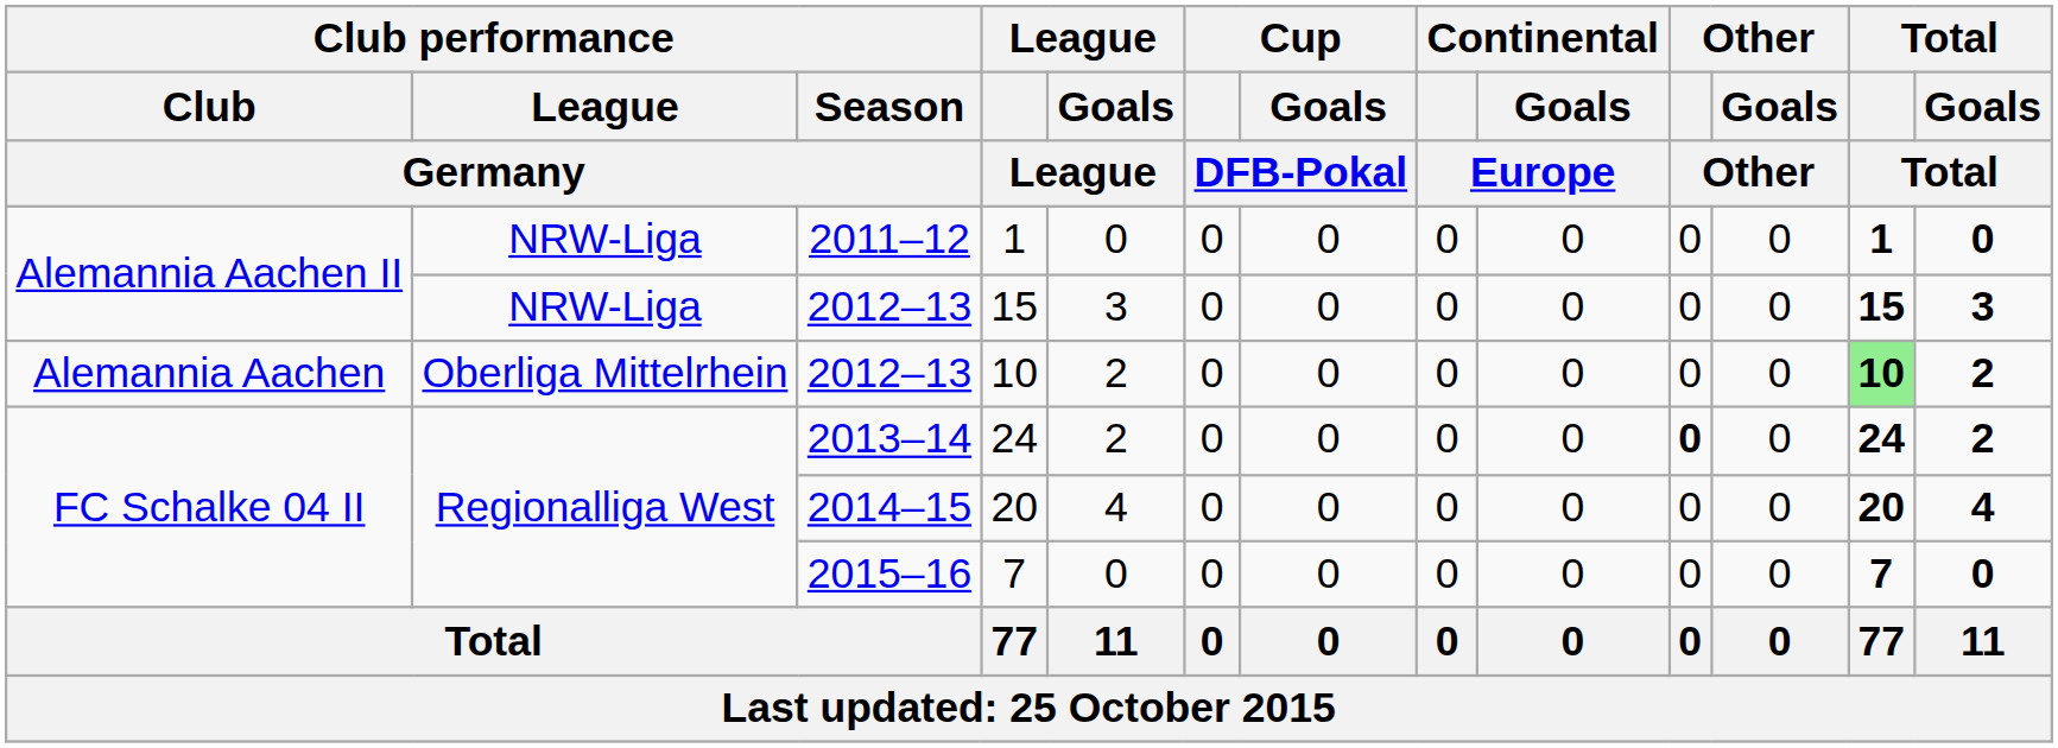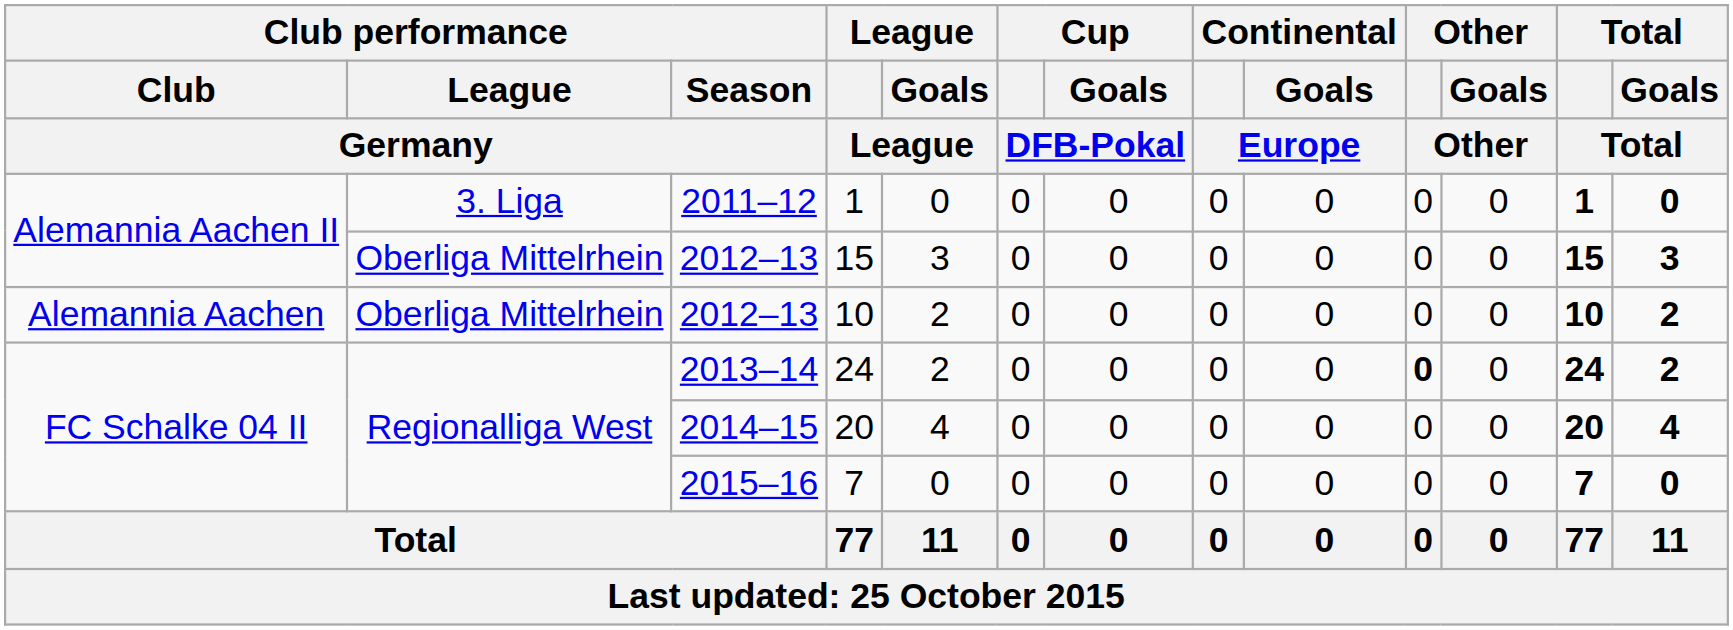row 4 | Club performance / League / Germany: NRW-Liga -> 3. Liga
row 5 | Club performance / League / Germany: NRW-Liga -> Oberliga Mittelrhein
row 6 | Total: lightgreen background -> no background
